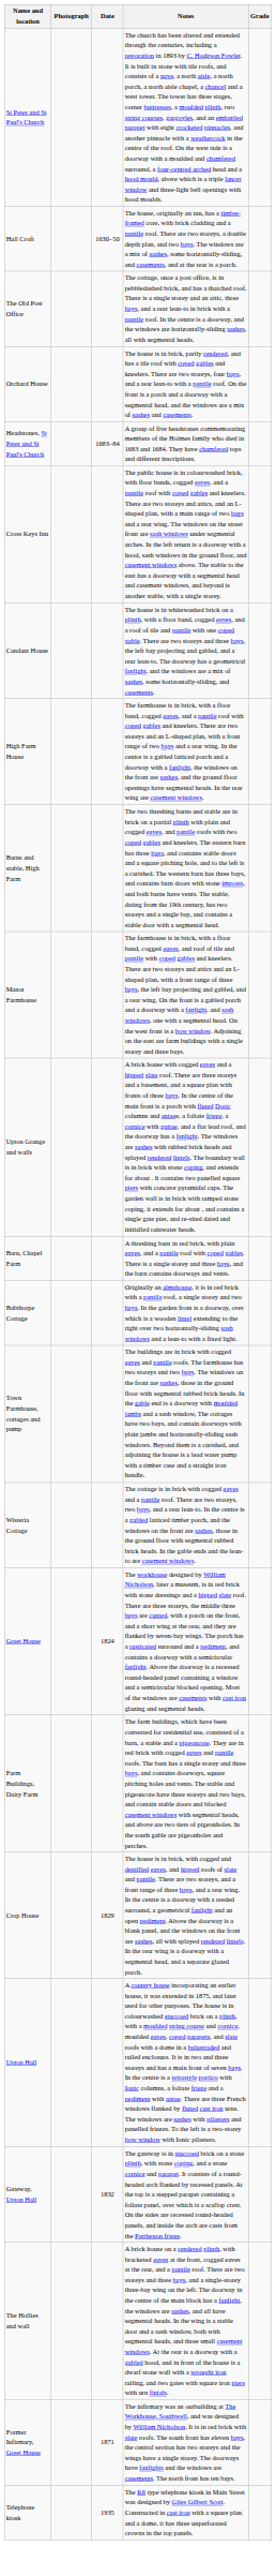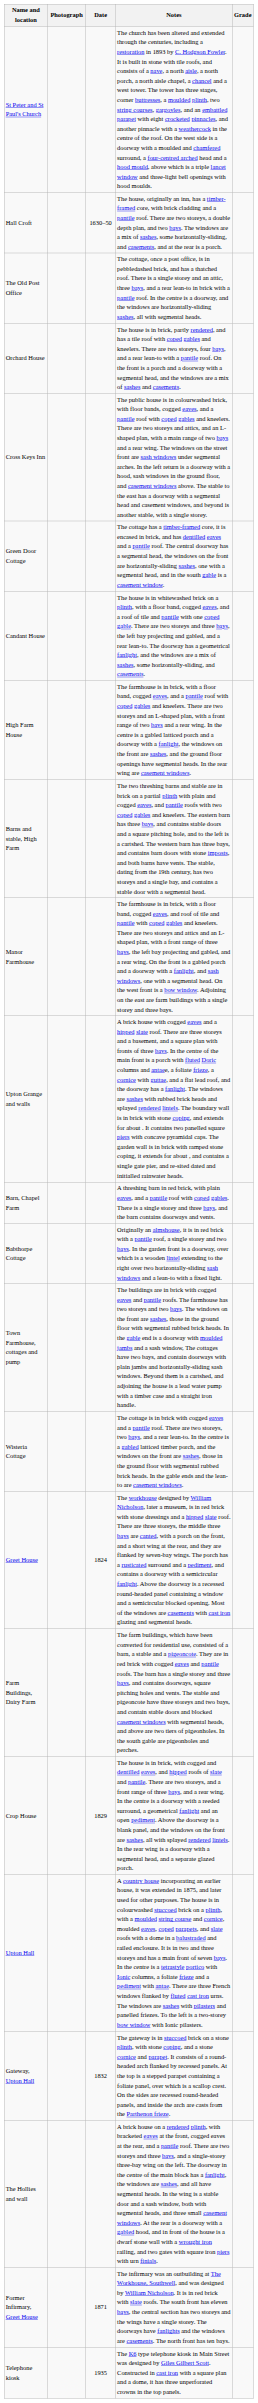- row: Headstones, St Peter and St Paul's Church | 1683–84 | A group of five headstones commemorating members of the Holmes family who died in 1683 and 1684. They have chamfered tops and different inscriptions.
+ row: Green Door Cottage | The cottage has a timber-framed core, it is encased in brick, and has dentilled eaves and a pantile roof. The central doorway has a segmental head, the windows on the front are horizontally-sliding sashes, one with a segmental head, and in the south gable is a casement window.
